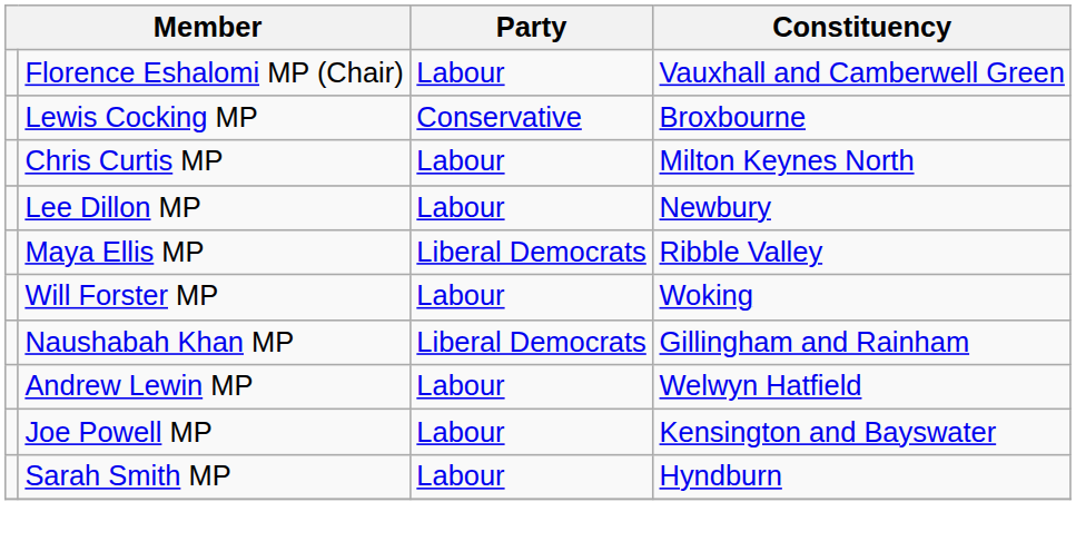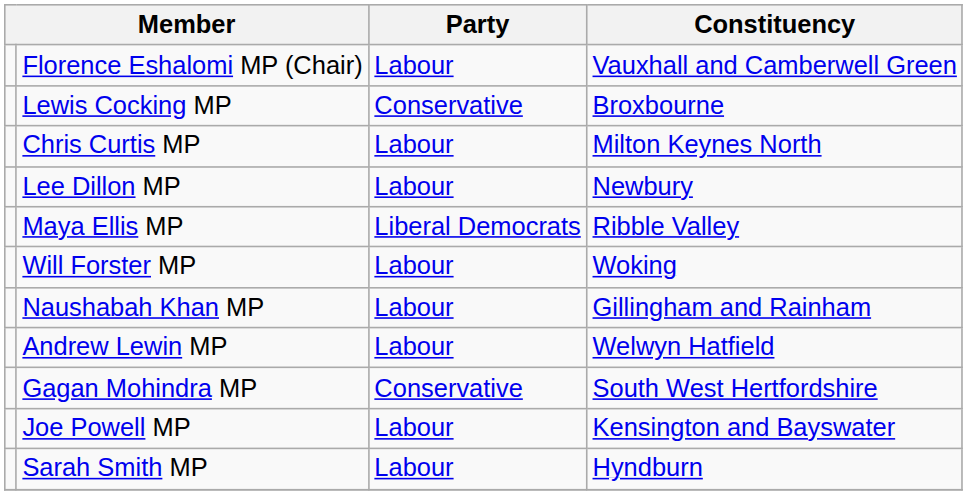Naushabah Khan MP | Party: Liberal Democrats -> Labour
+ row: Gagan Mohindra MP | Conservative | South West Hertfordshire
